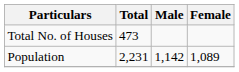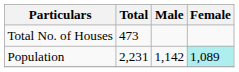Population | Female: no background -> paleturquoise background
